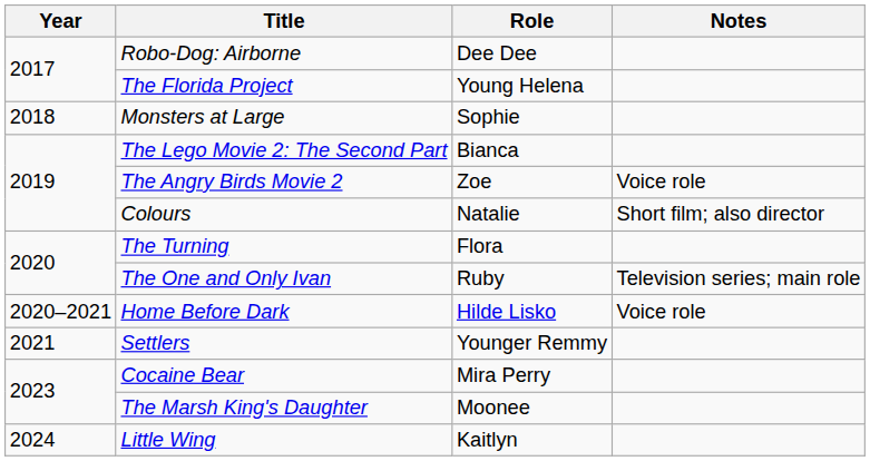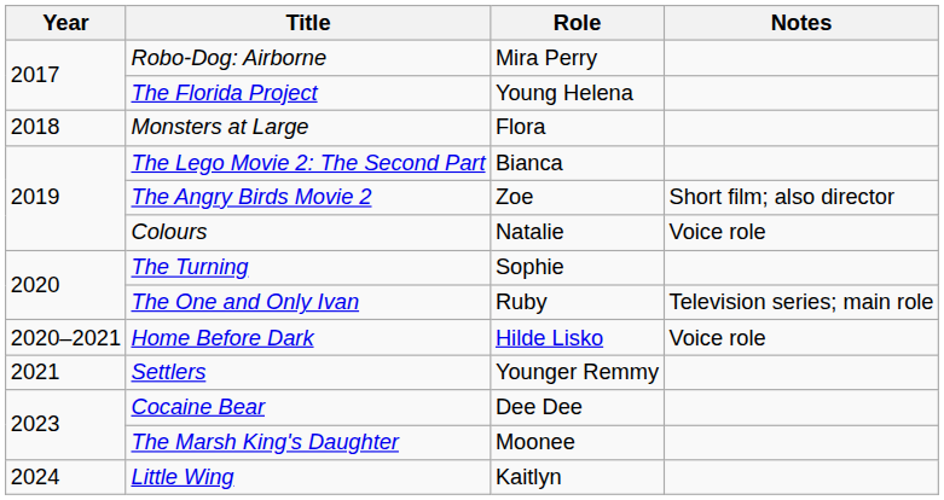Robo-Dog: Airborne | Role: Dee Dee -> Mira Perry
Monsters at Large | Role: Sophie -> Flora
The Angry Birds Movie 2 | Notes: Voice role -> Short film; also director
Colours | Notes: Short film; also director -> Voice role
The Turning | Role: Flora -> Sophie
Cocaine Bear | Role: Mira Perry -> Dee Dee
